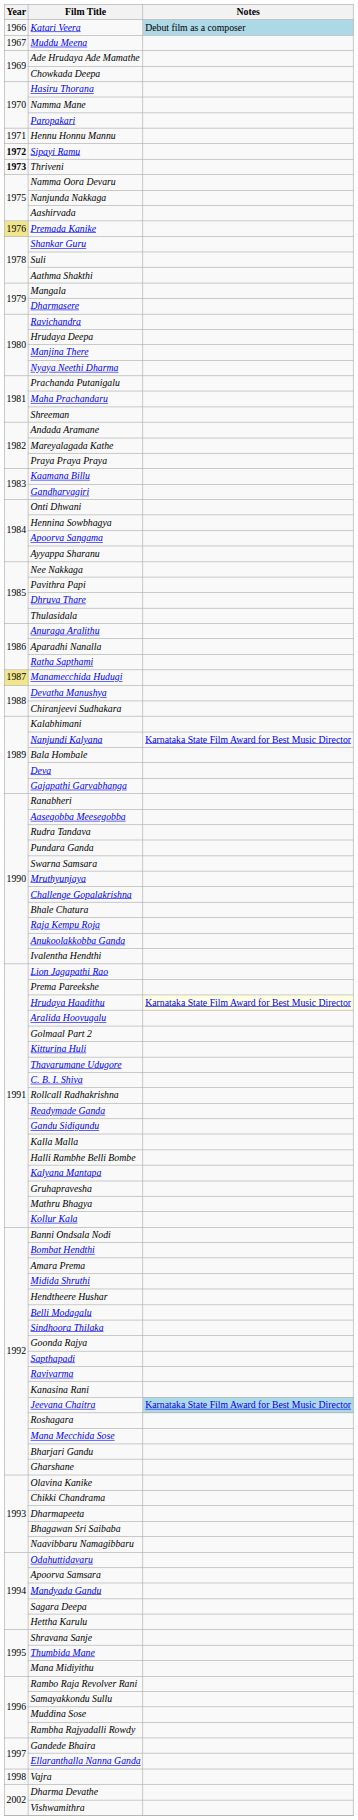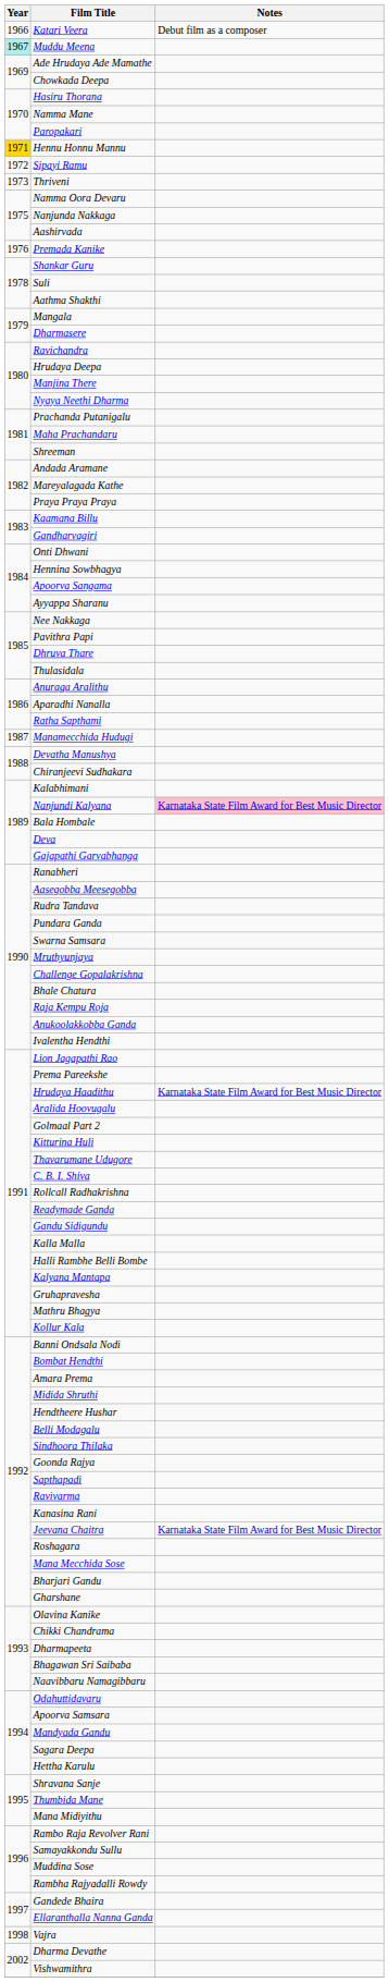Katari Veera | Notes: lightblue background -> no background
Muddu Meena | Year: no background -> paleturquoise background
Hennu Honnu Mannu | Year: no background -> gold background
Sipayi Ramu | Year: bold -> normal
Thriveni | Year: bold -> normal
Premada Kanike | Year: khaki background -> no background
Manamecchida Hudugi | Year: khaki background -> no background
Nanjundi Kalyana | Notes: no background -> pink background
Hrudaya Haadithu | Notes: lightyellow background -> no background
Jeevana Chaitra | Notes: lightblue background -> no background
